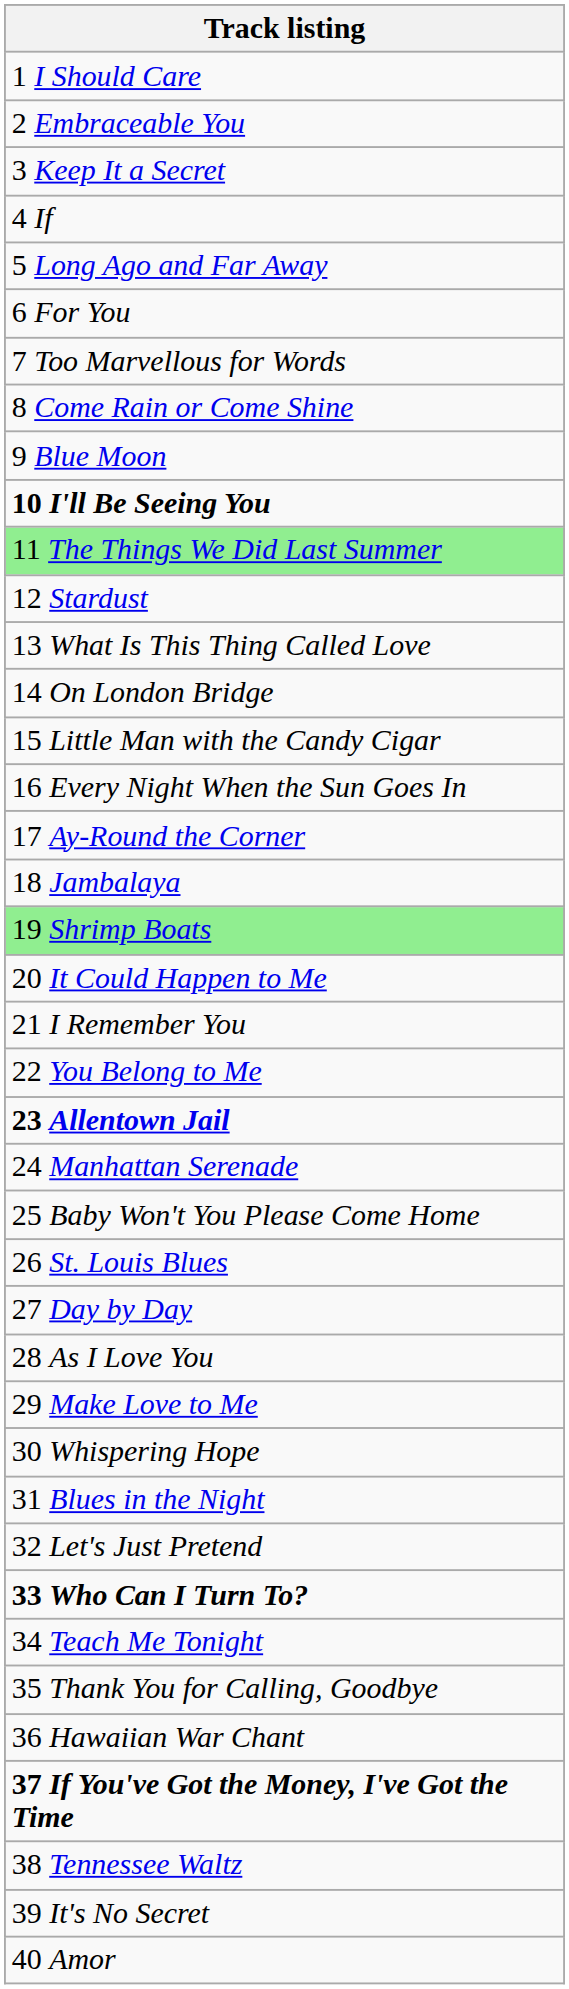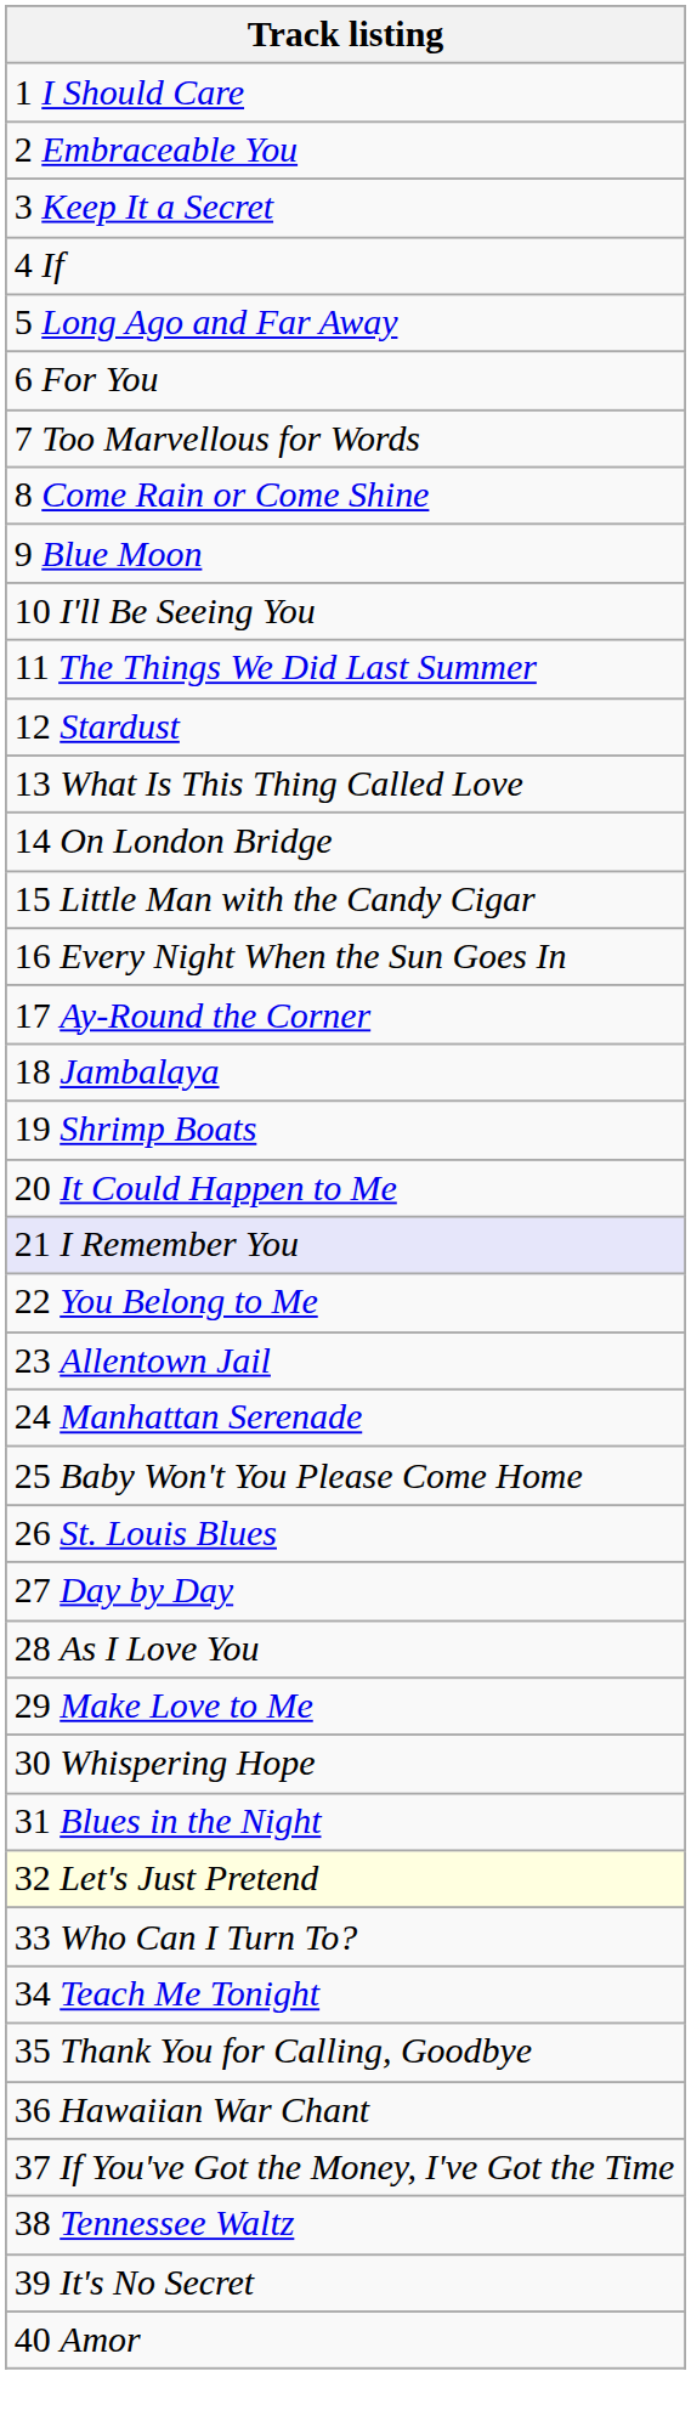row 11 | column 1: bold -> normal
row 12 | column 1: lightgreen background -> no background
row 20 | column 1: lightgreen background -> no background
row 22 | column 1: no background -> lavender background
row 24 | column 1: bold -> normal
row 33 | column 1: no background -> lightyellow background
row 34 | column 1: bold -> normal
row 38 | column 1: bold -> normal
